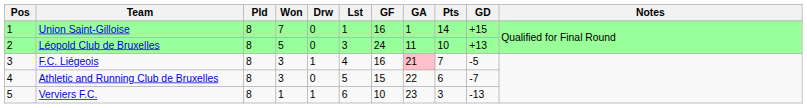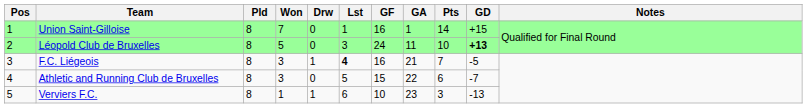Léopold Club de Bruxelles | GD: normal -> bold
F.C. Liégeois | Lst: normal -> bold
F.C. Liégeois | GA: pink background -> no background
